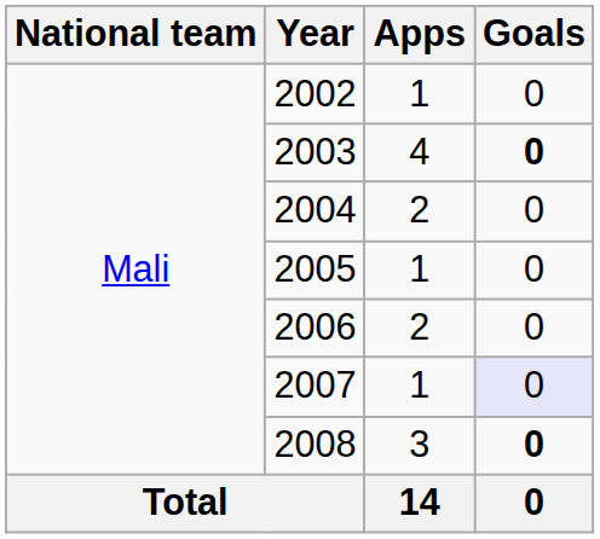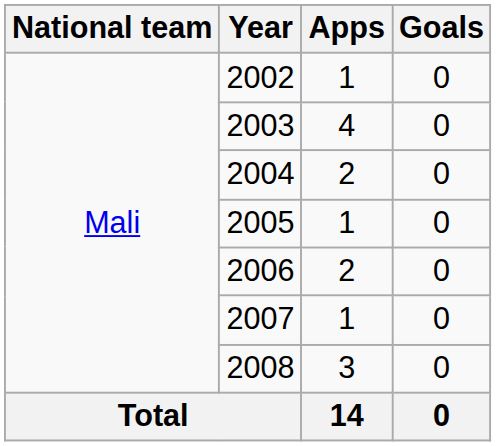2003 | Goals: bold -> normal
2007 | Goals: lavender background -> no background
2008 | Goals: bold -> normal
